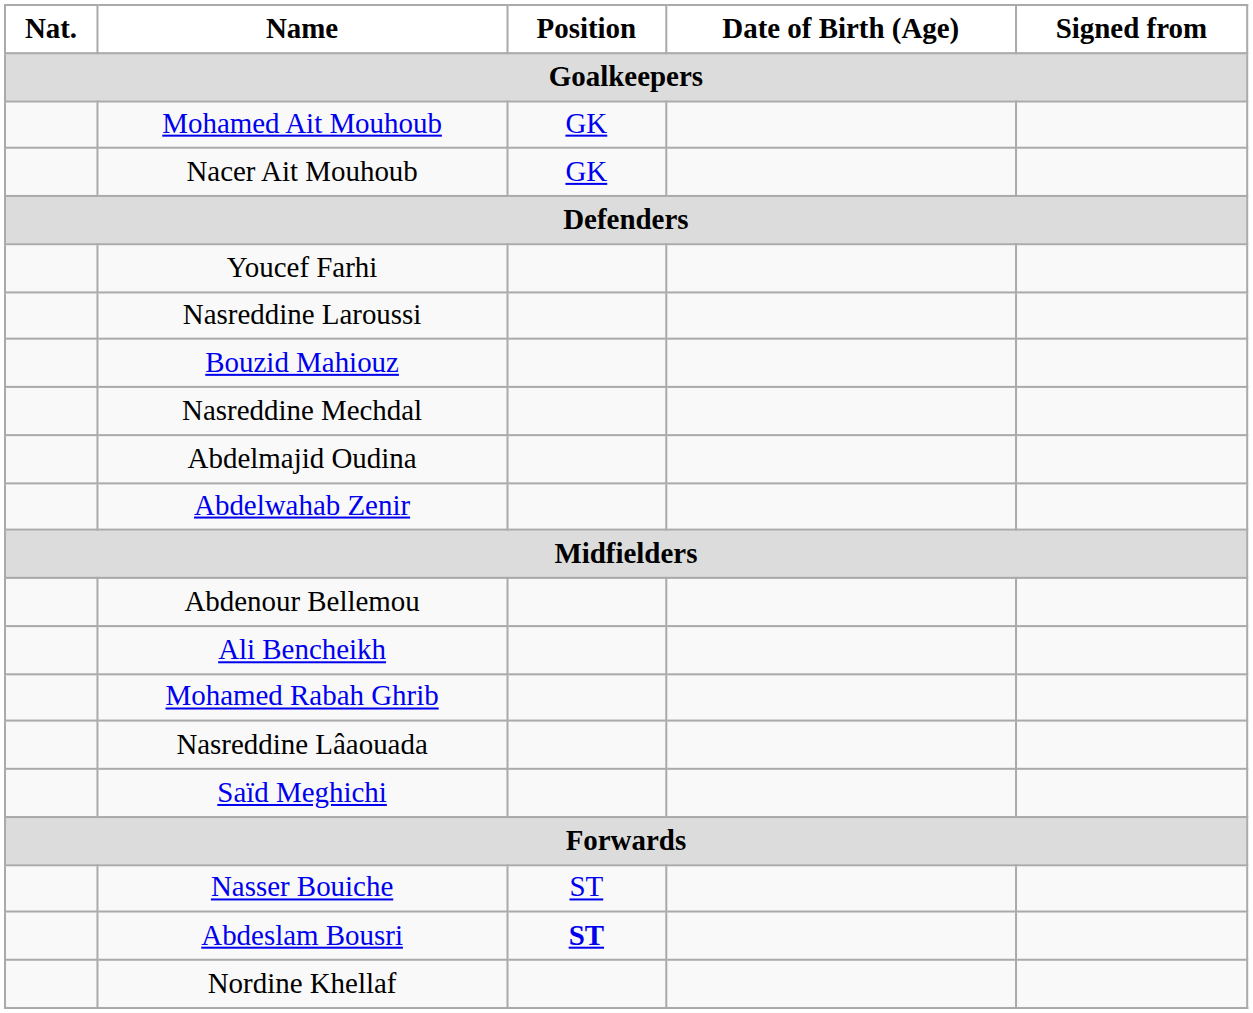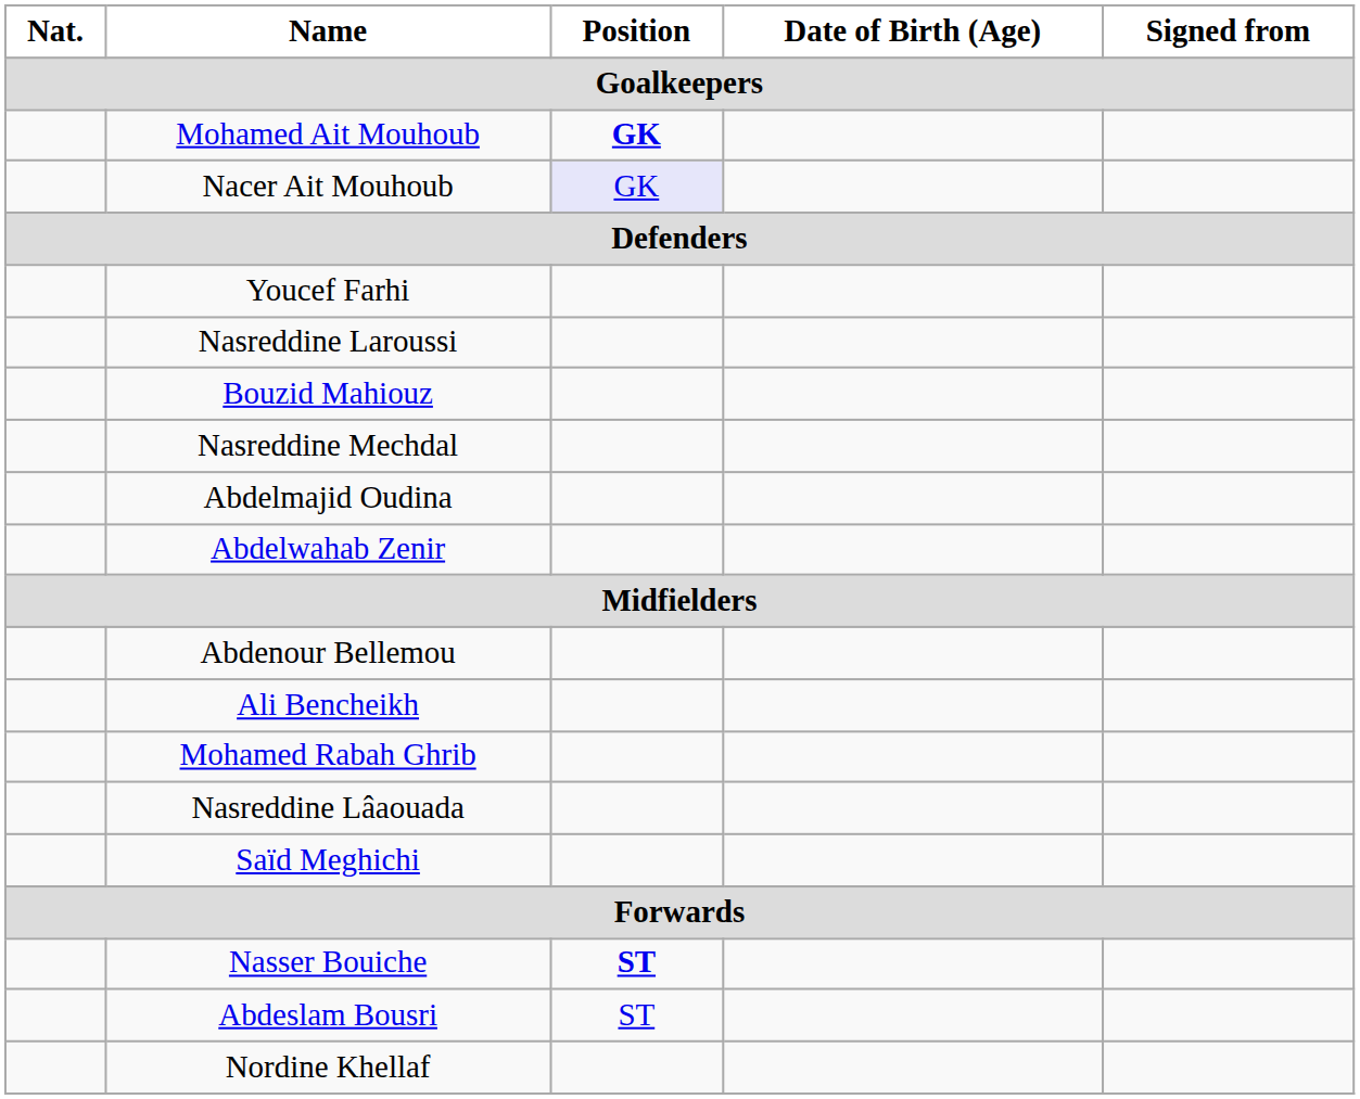Mohamed Ait Mouhoub | Position: normal -> bold
Nacer Ait Mouhoub | Position: no background -> lavender background
Nasser Bouiche | Position: normal -> bold
Abdeslam Bousri | Position: bold -> normal
